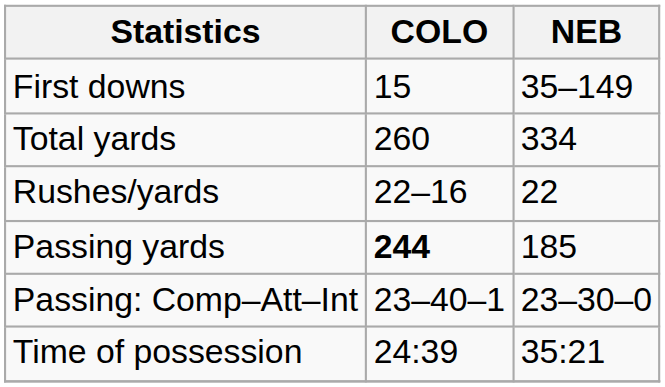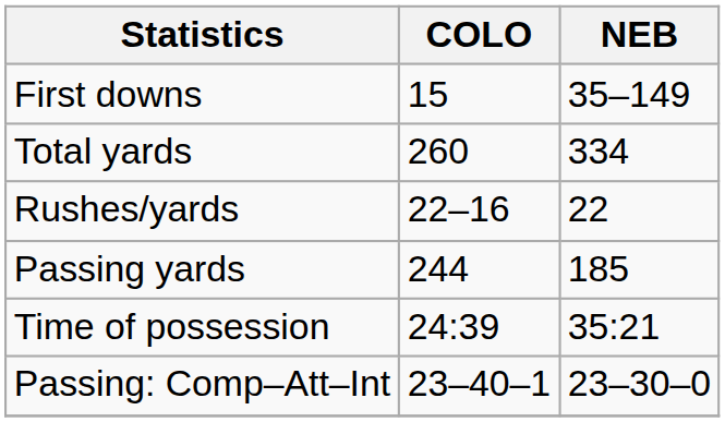Passing yards | COLO: bold -> normal
rows swapped: Passing: Comp–Att–Int <-> Time of possession
